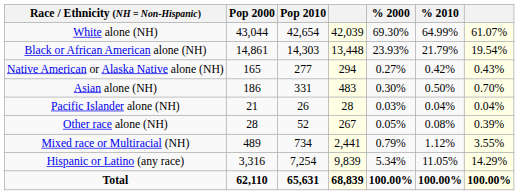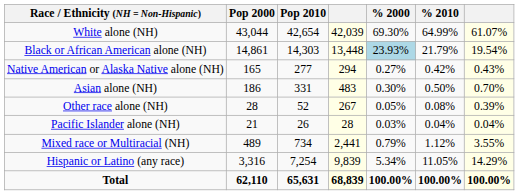Black or African American alone (NH) | % 2000: no background -> lightblue background
rows swapped: Pacific Islander alone (NH) <-> Other race alone (NH)
